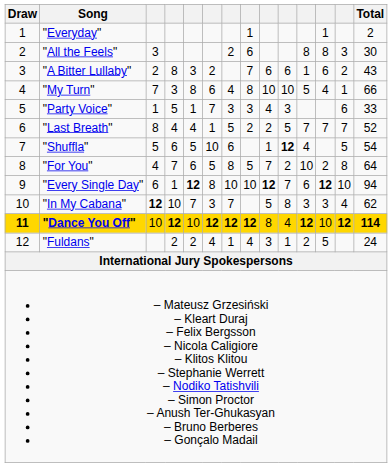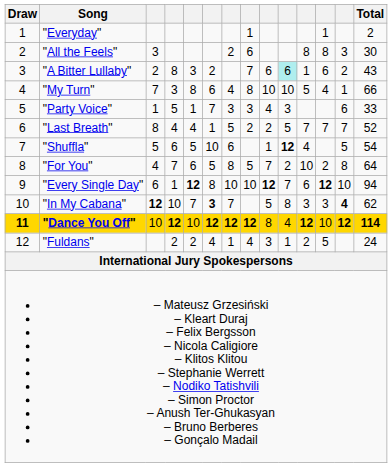"A Bitter Lullaby" | column 10: no background -> paleturquoise background
"In My Cabana" | column 6: normal -> bold
"In My Cabana" | column 13: normal -> bold
